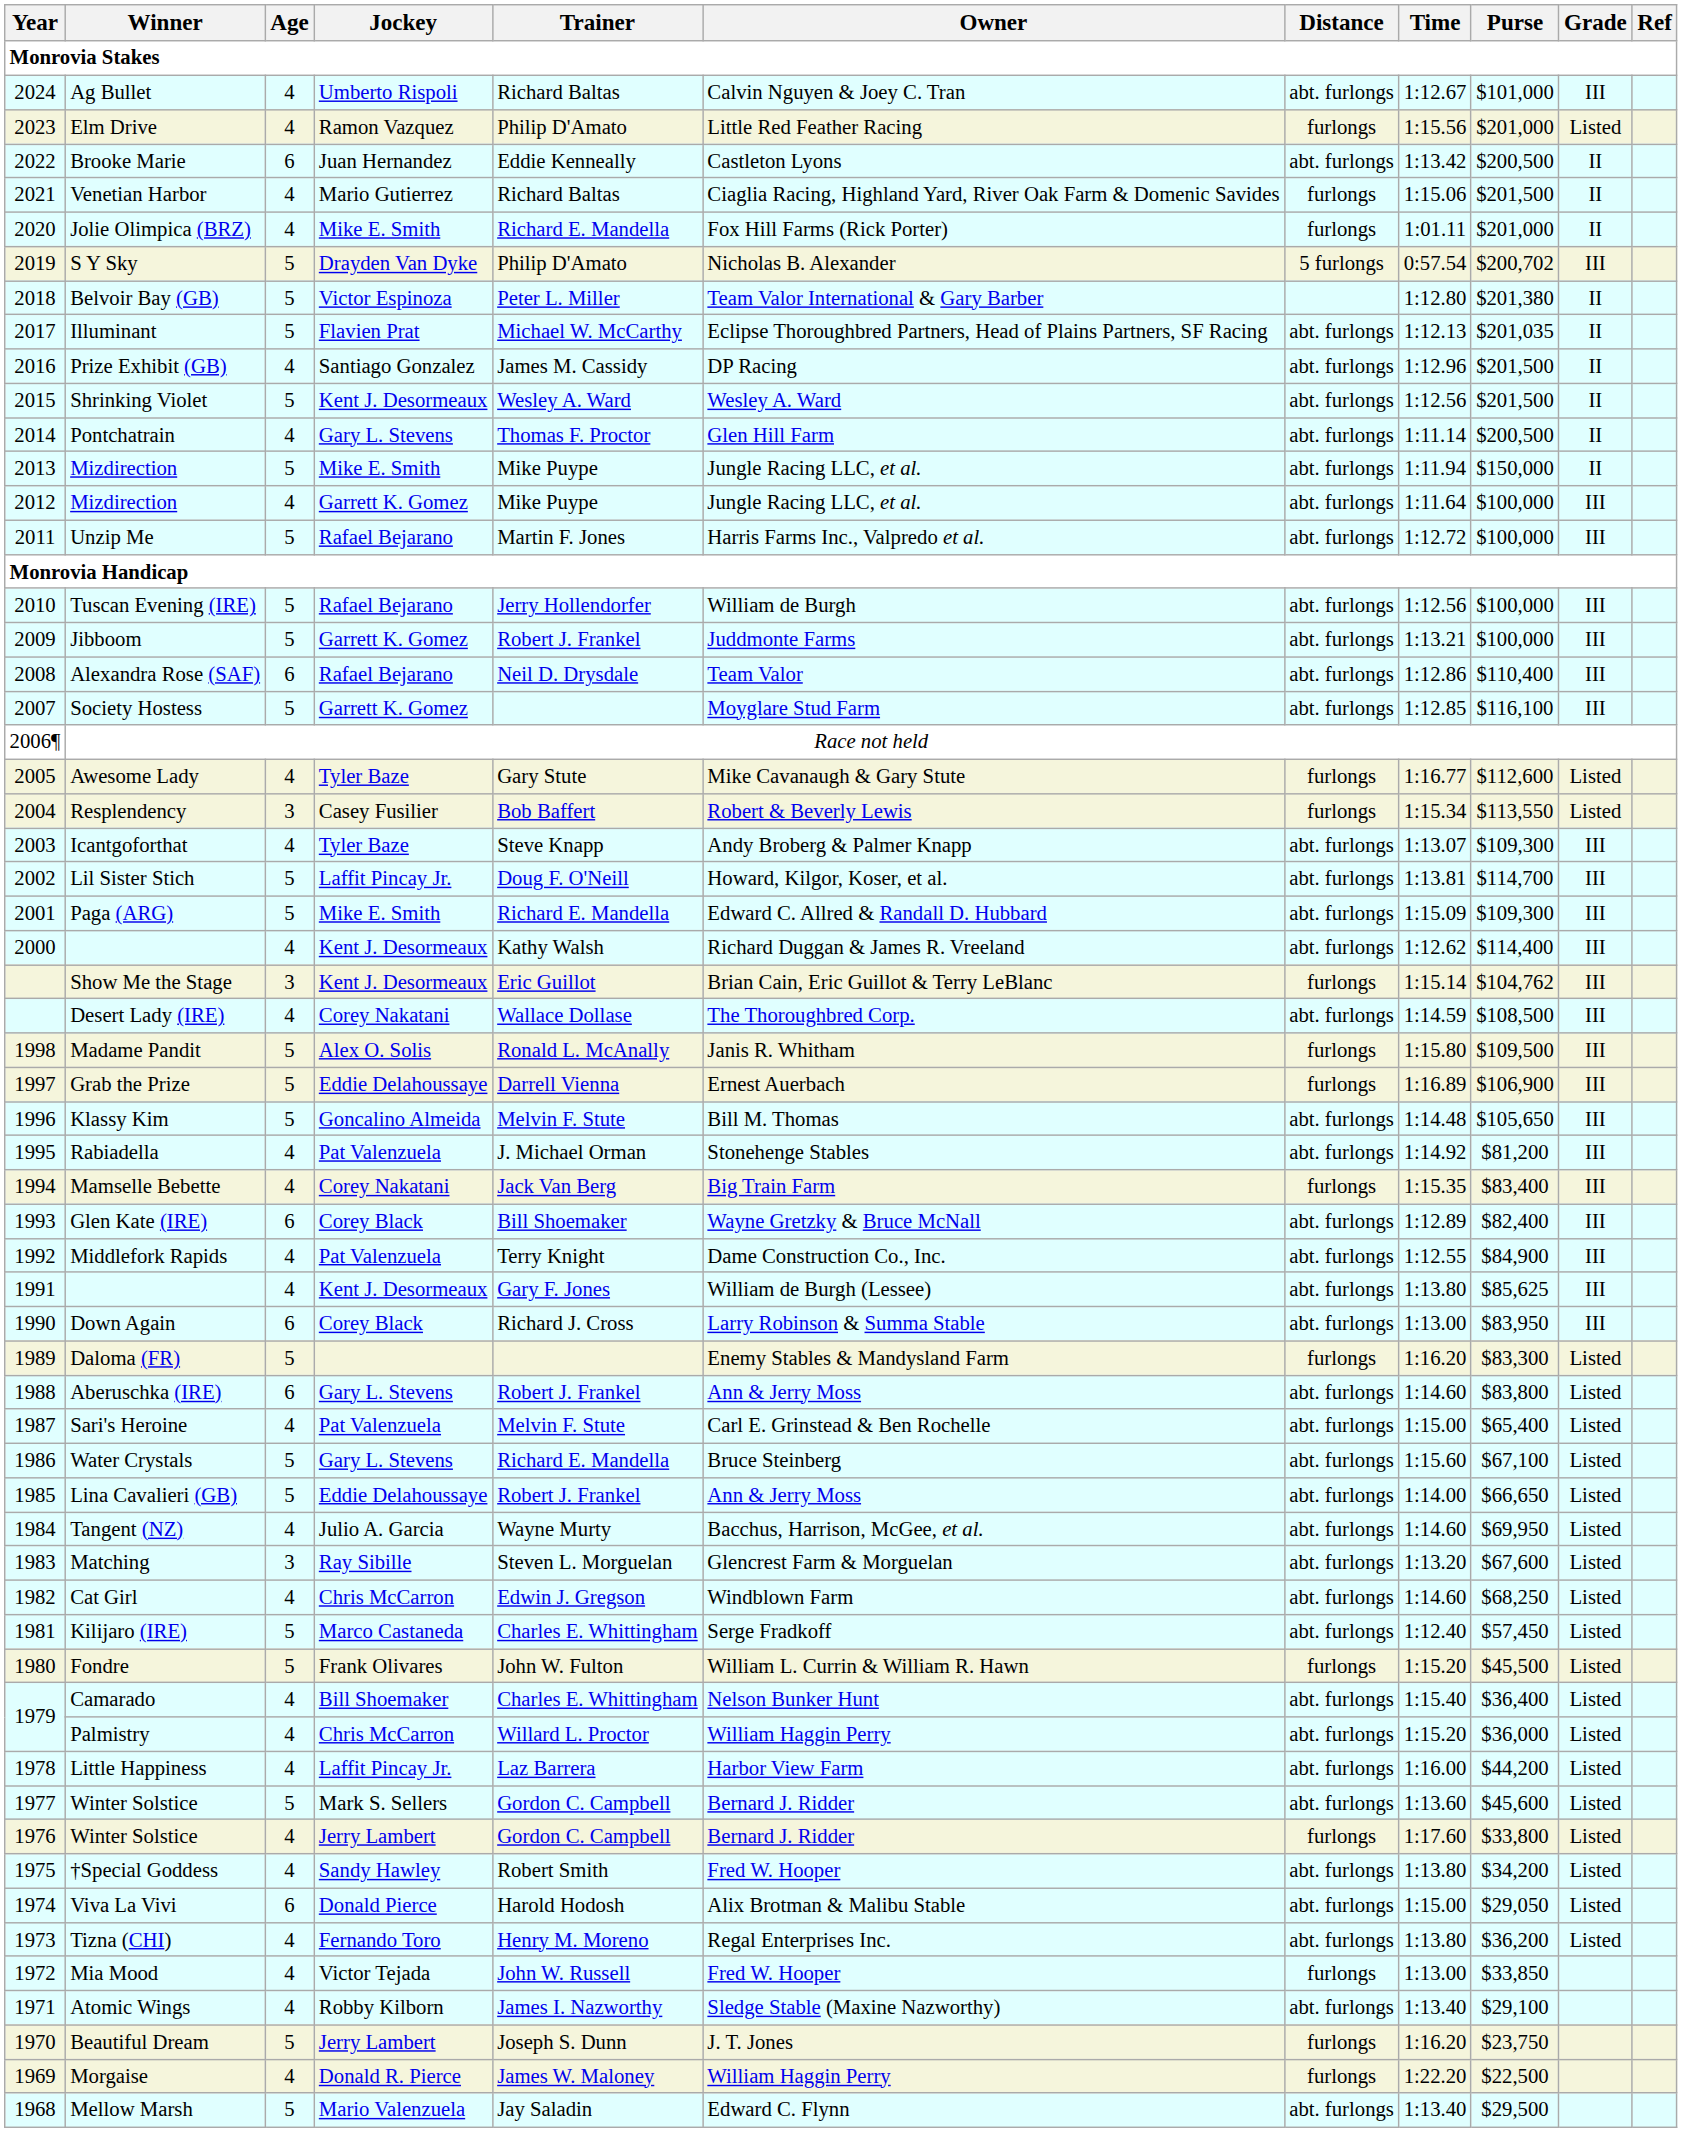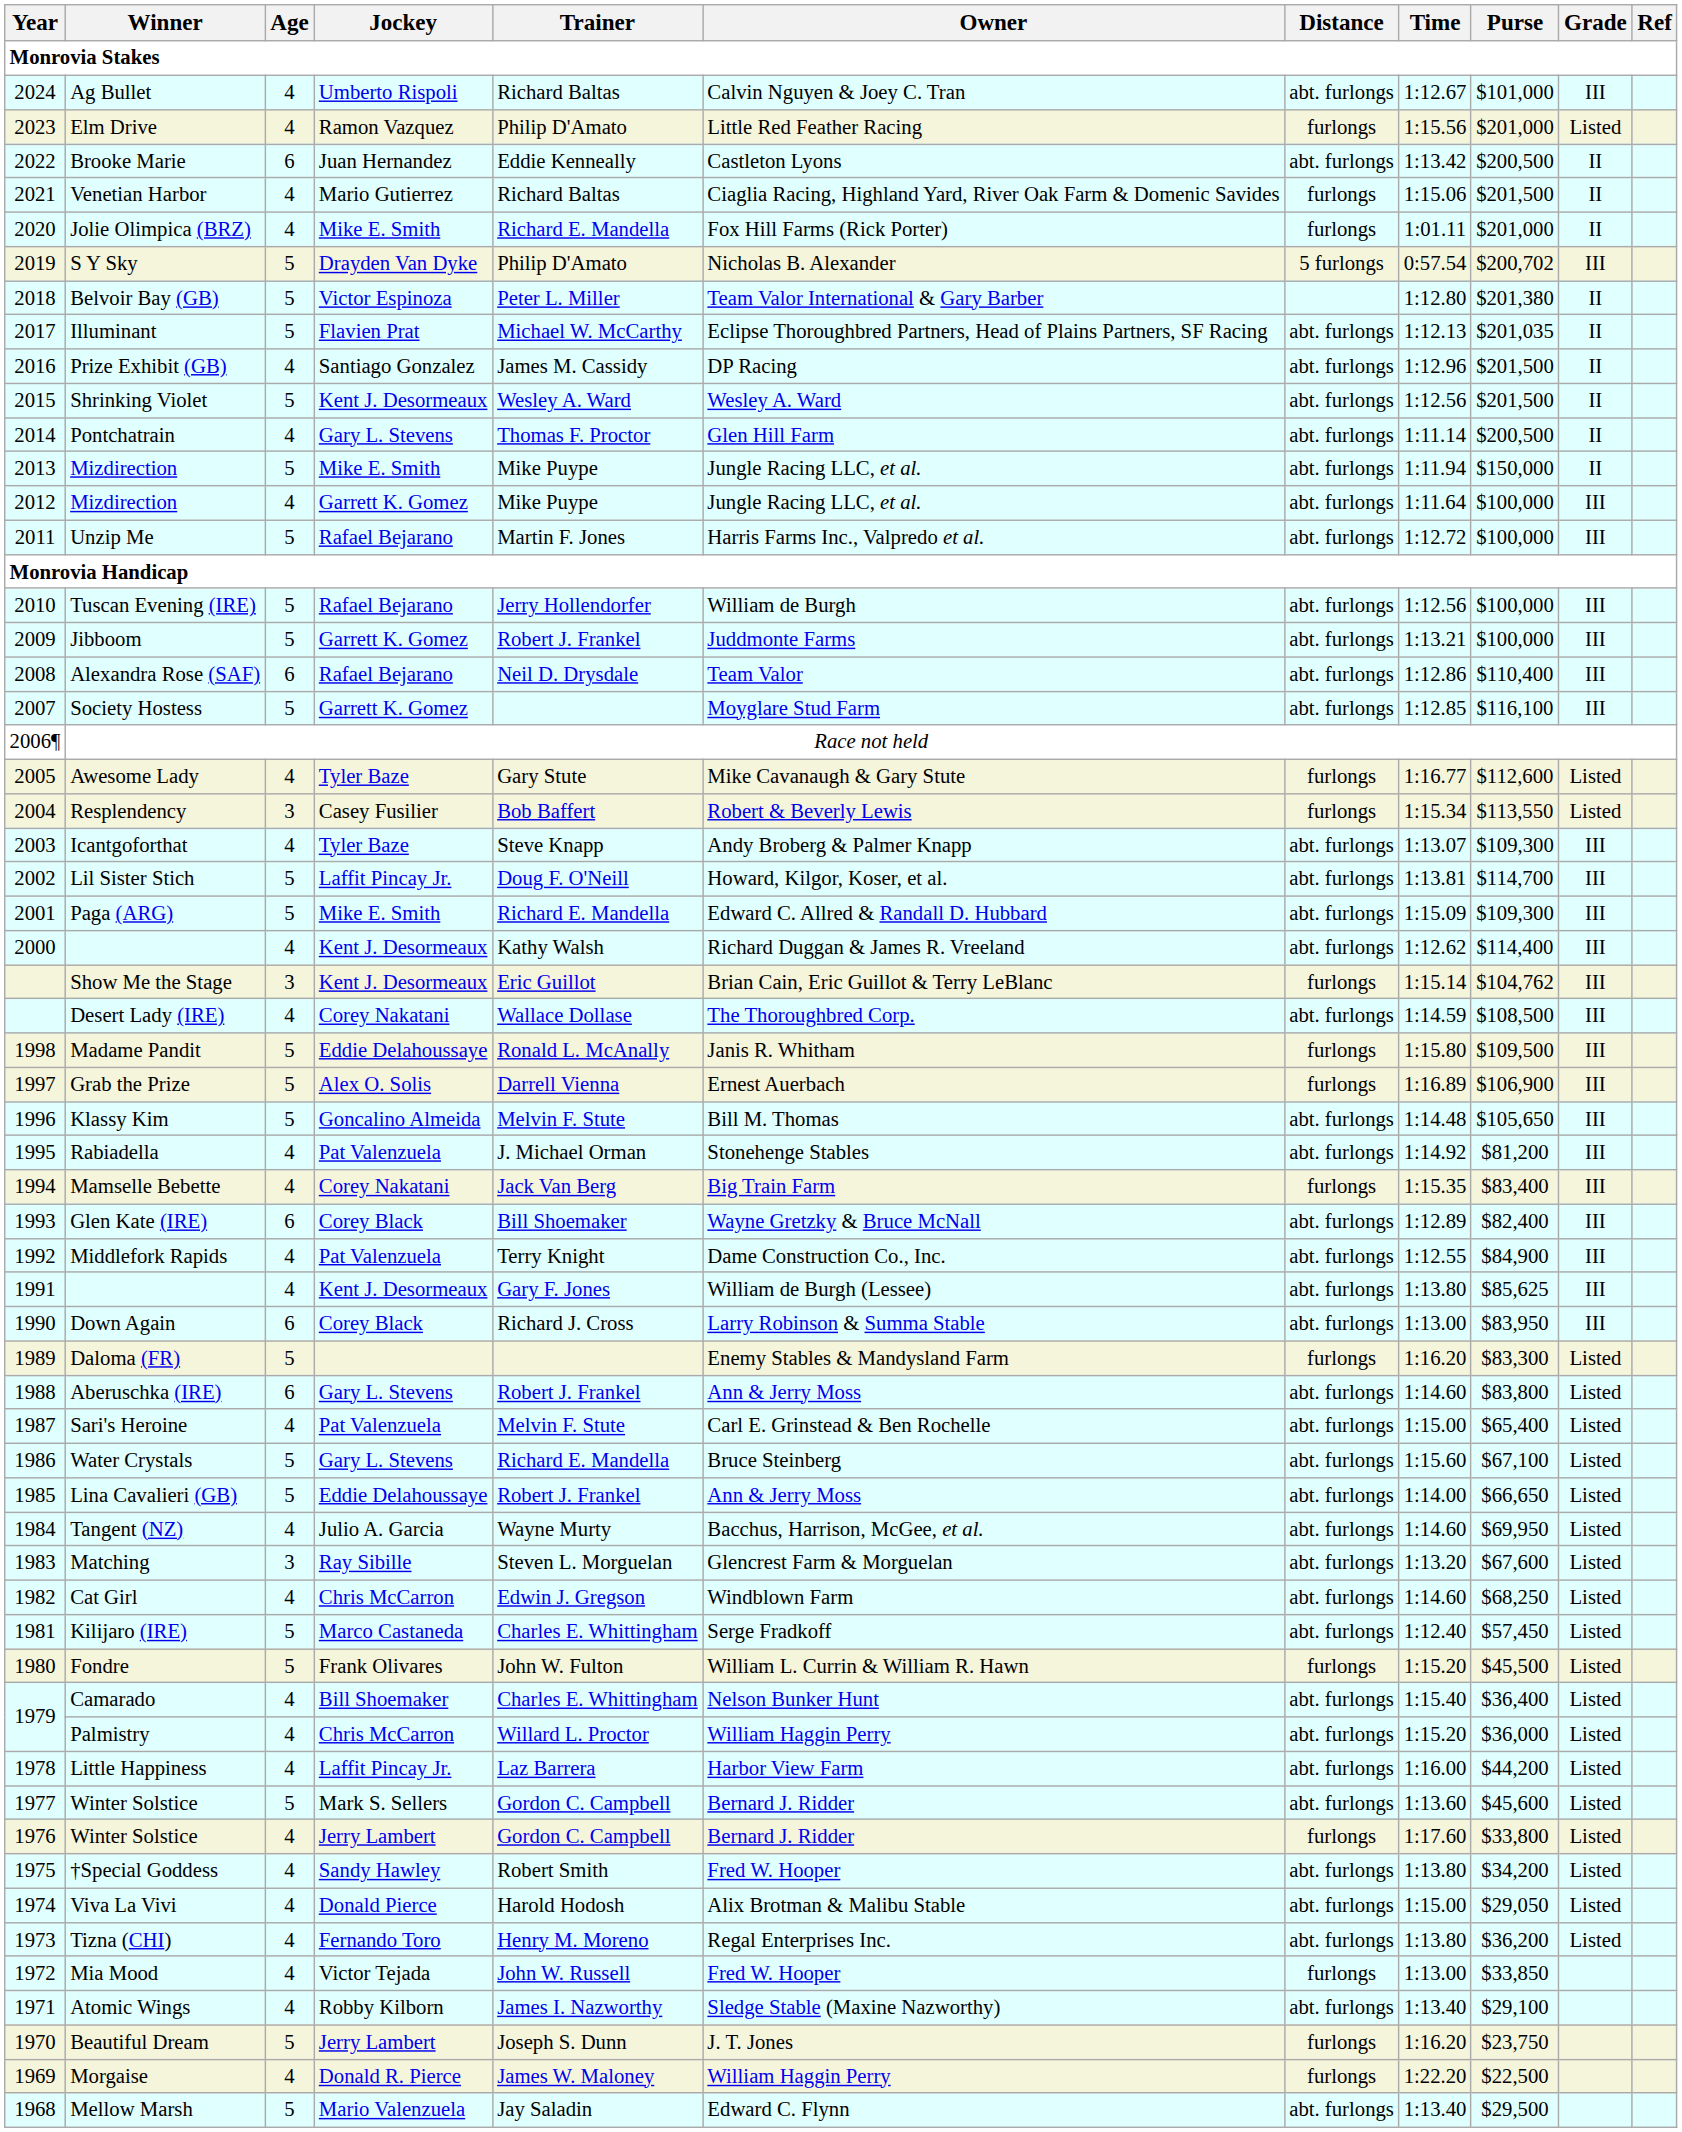Madame Pandit | Jockey: Alex O. Solis -> Eddie Delahoussaye
Grab the Prize | Jockey: Eddie Delahoussaye -> Alex O. Solis
Viva La Vivi | Age: 6 -> 4
